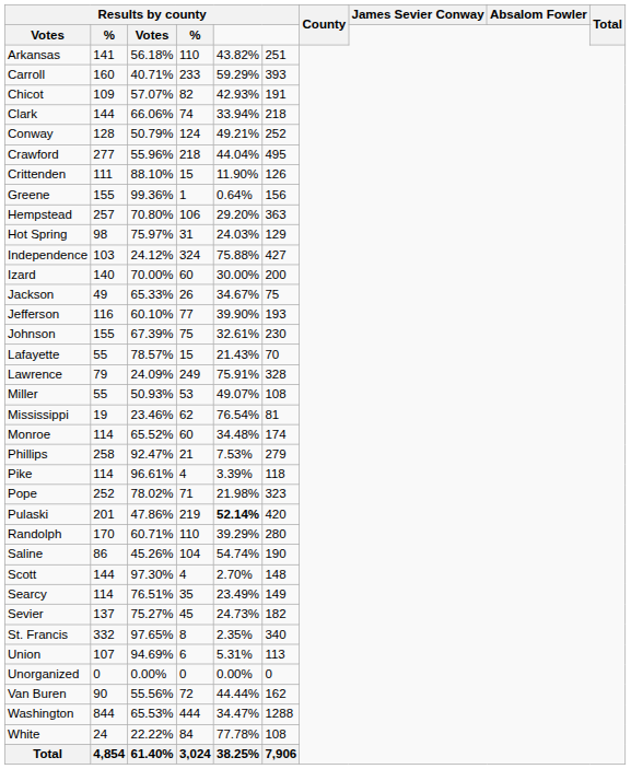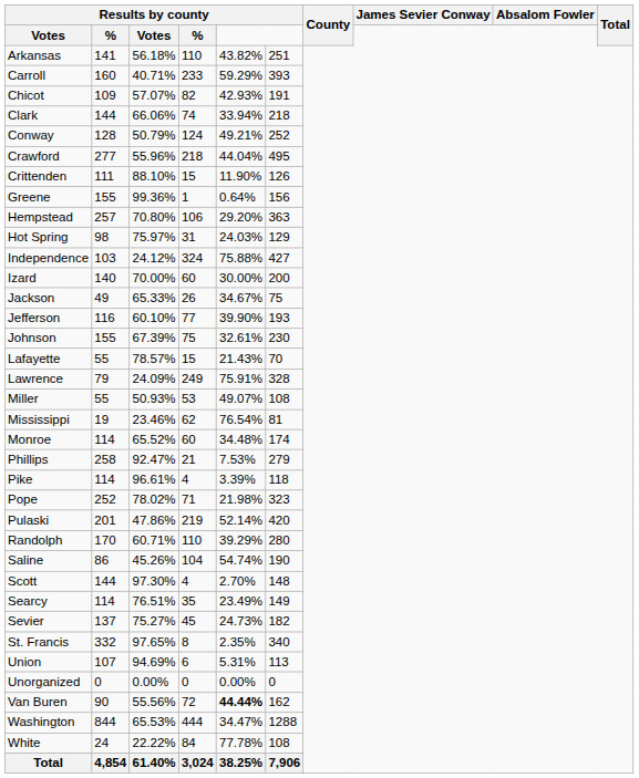Pulaski | column 5: bold -> normal
Van Buren | column 5: normal -> bold
